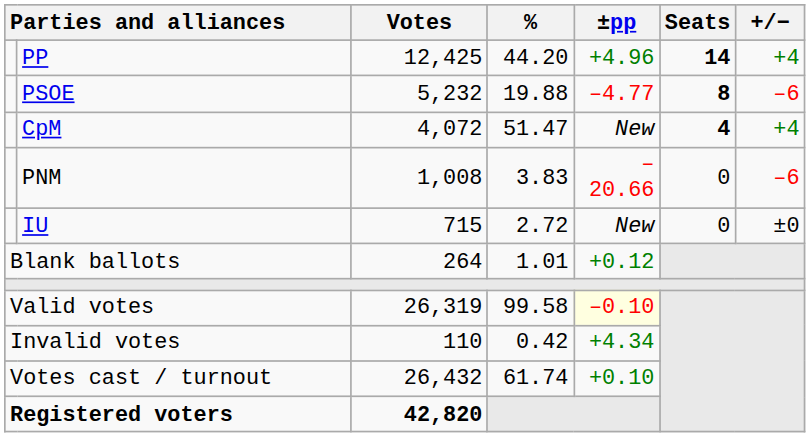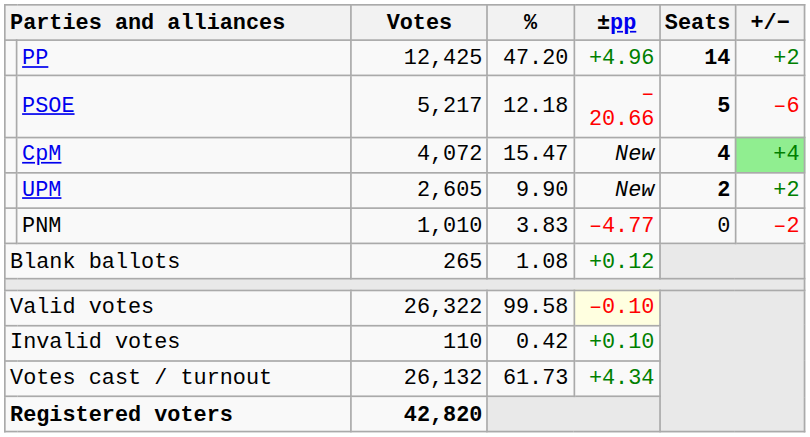PP | %: 44.20 -> 47.20
PP | +/−: +4 -> +2
PSOE | Votes: 5,232 -> 5,217
PSOE | %: 19.88 -> 12.18
PSOE | ±pp: –4.77 -> –20.66
PSOE | Seats: 8 -> 5
CpM | %: 51.47 -> 15.47
CpM | +/−: no background -> lightgreen background
+ row: UPM | 2,605 | 9.90 | New | 2 | +2
PNM | Votes: 1,008 -> 1,010
PNM | ±pp: –20.66 -> –4.77
PNM | +/−: –6 -> –2
- row: IU | 715 | 2.72 | New | 0 | ±0
Blank ballots | Votes: 264 -> 265
Blank ballots | %: 1.01 -> 1.08
Valid votes | Votes: 26,319 -> 26,322
Invalid votes | ±pp: +4.34 -> +0.10
Votes cast / turnout | Votes: 26,432 -> 26,132
Votes cast / turnout | %: 61.74 -> 61.73
Votes cast / turnout | ±pp: +0.10 -> +4.34
